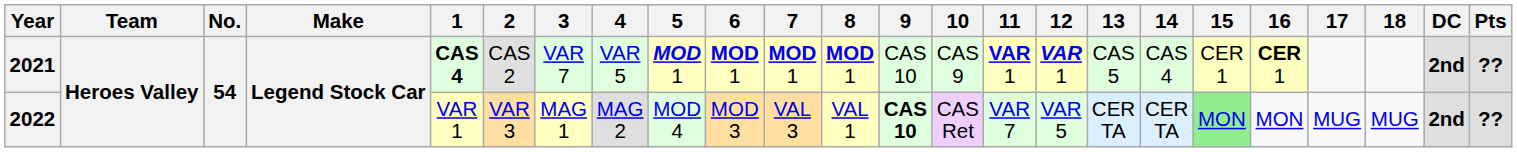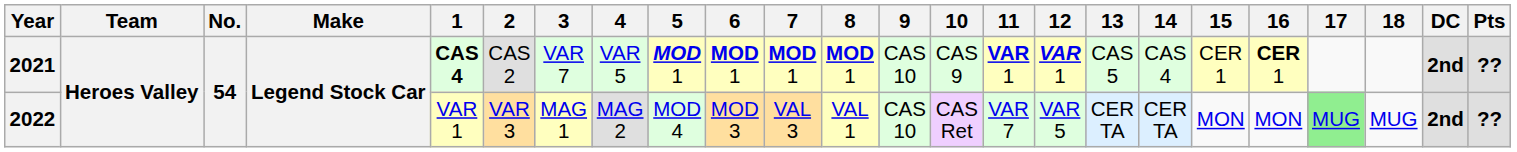2022 | 9: bold -> normal
2022 | 15: lightgreen background -> no background
2022 | 17: no background -> lightgreen background
